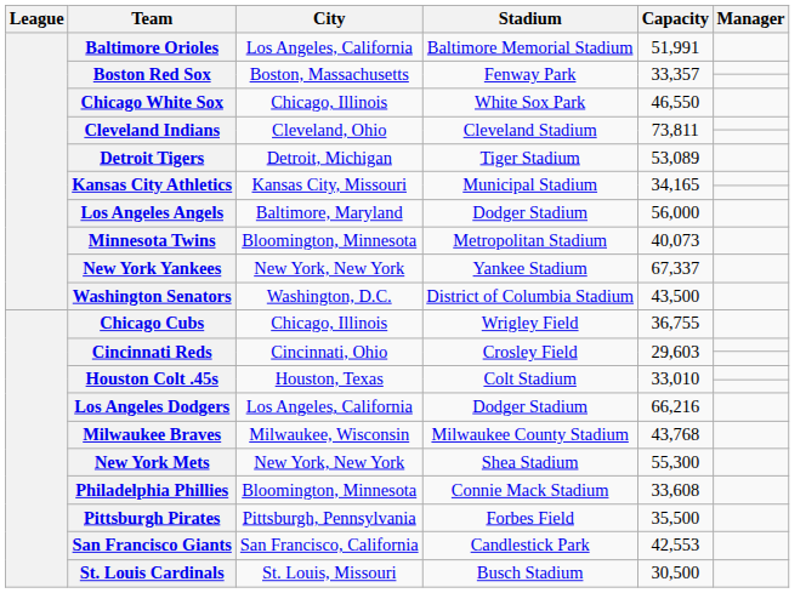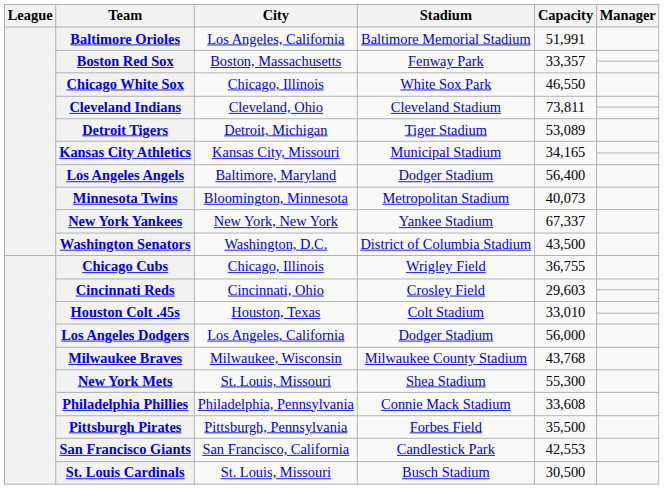Los Angeles Angels | Capacity: 56,000 -> 56,400
Los Angeles Dodgers | Capacity: 66,216 -> 56,000
New York Mets | City: New York, New York -> St. Louis, Missouri
Philadelphia Phillies | City: Bloomington, Minnesota -> Philadelphia, Pennsylvania
